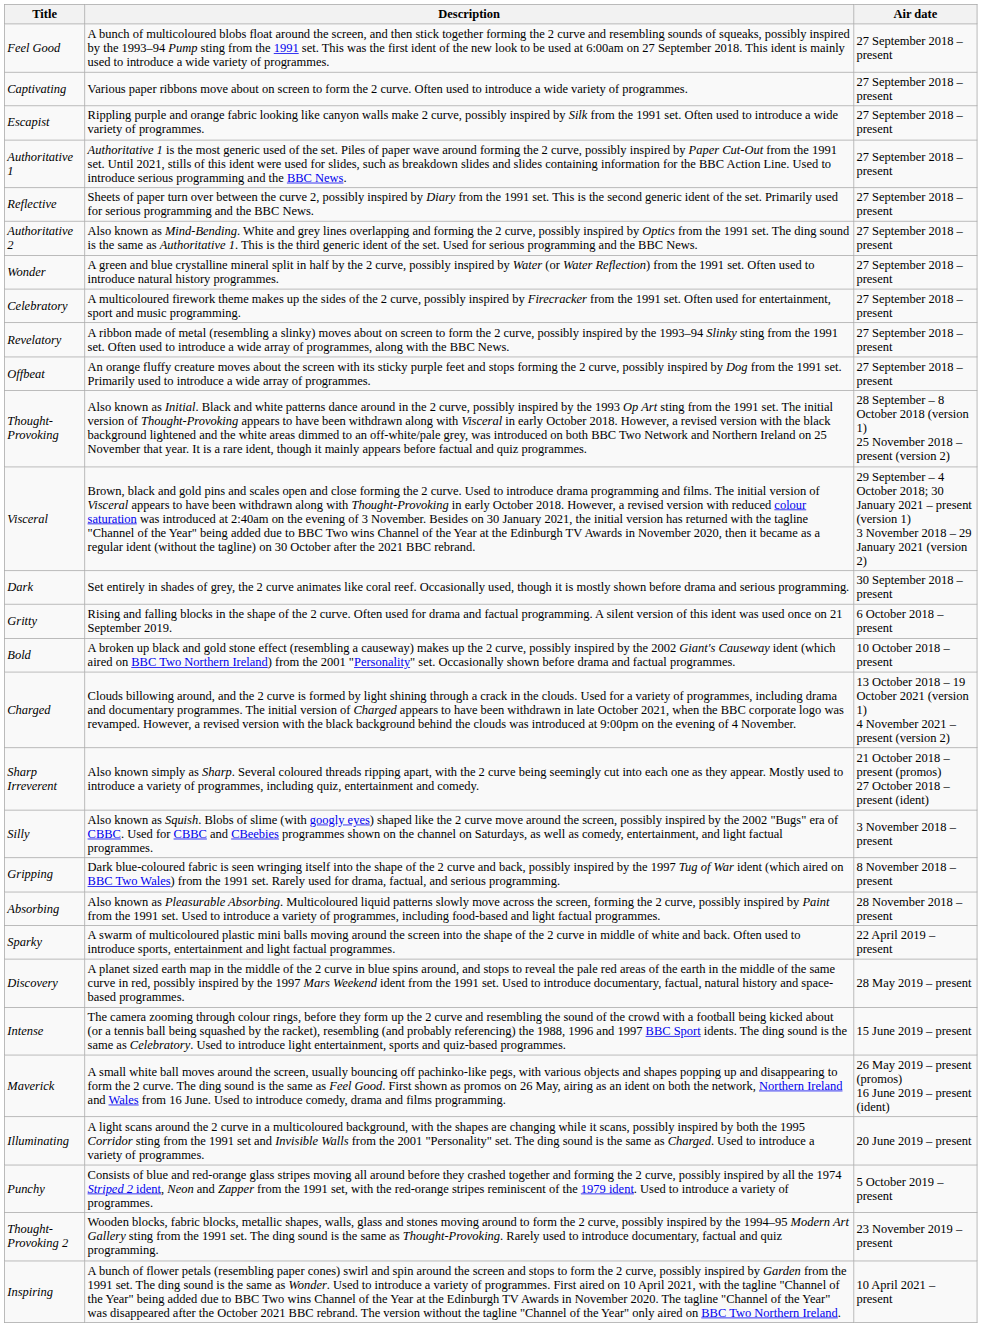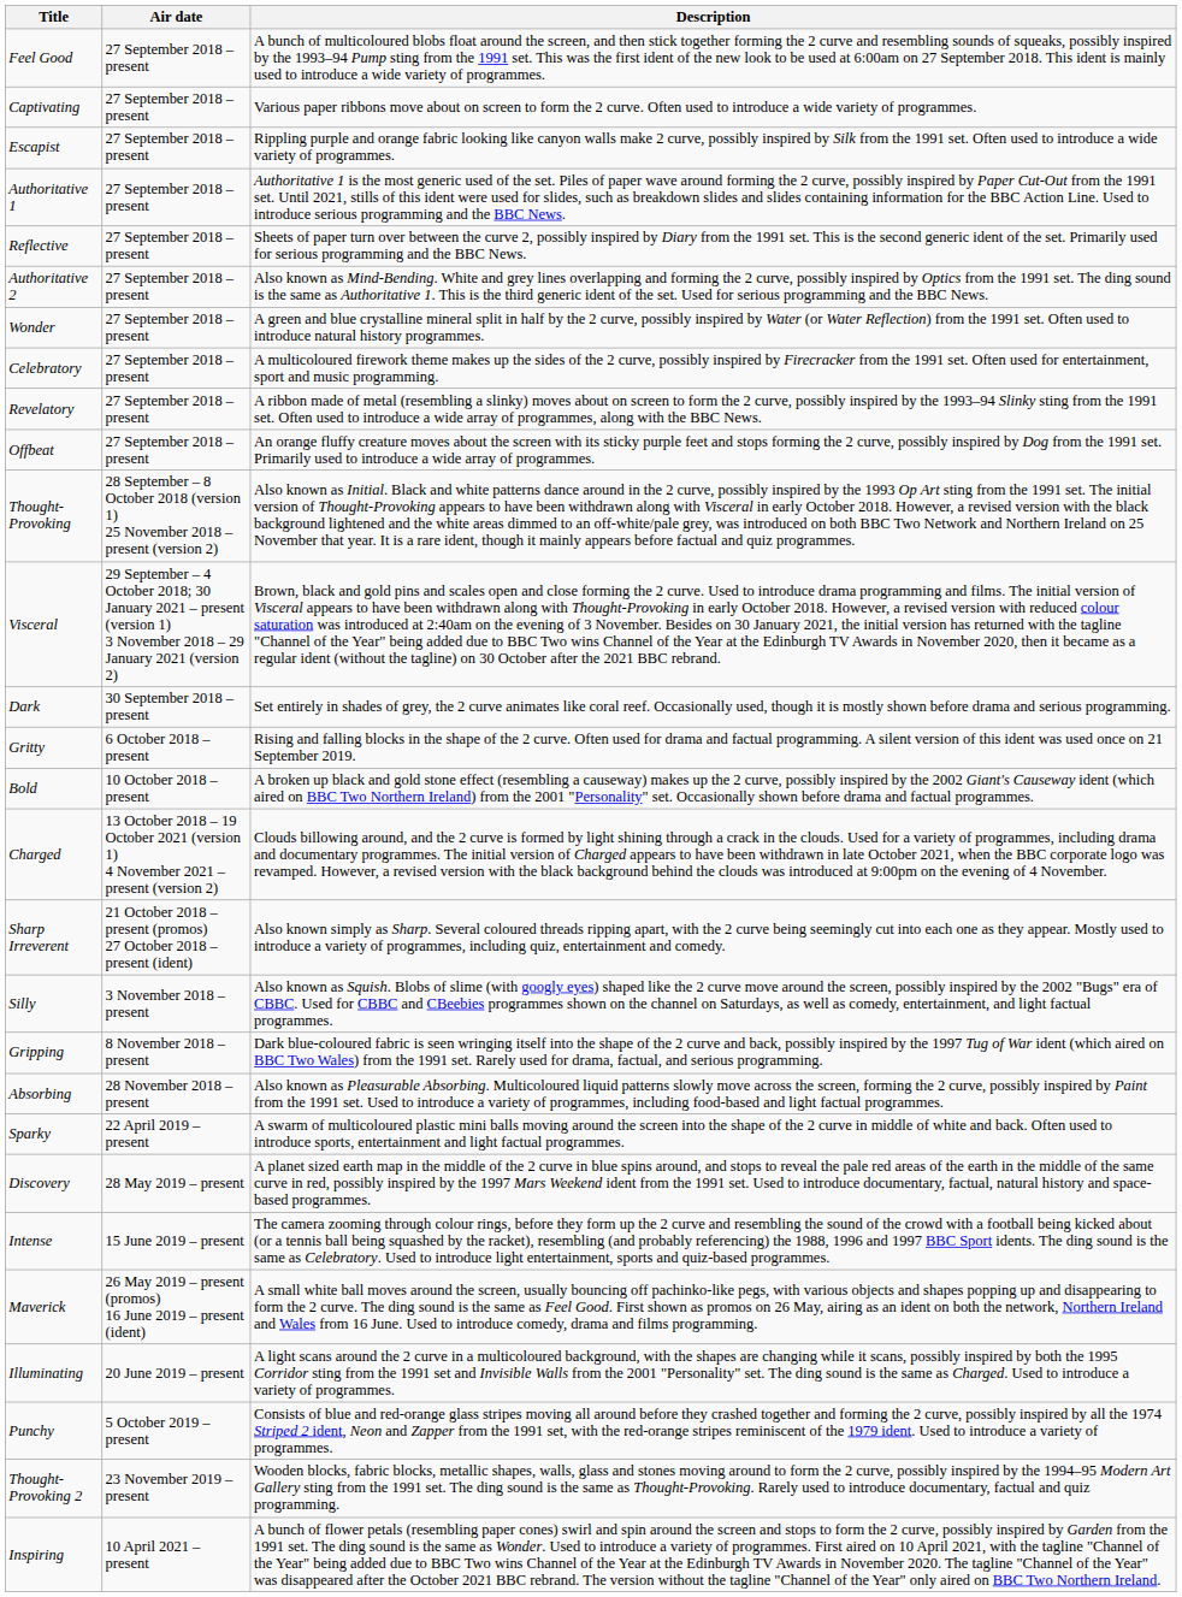columns swapped: Air date <-> Description
